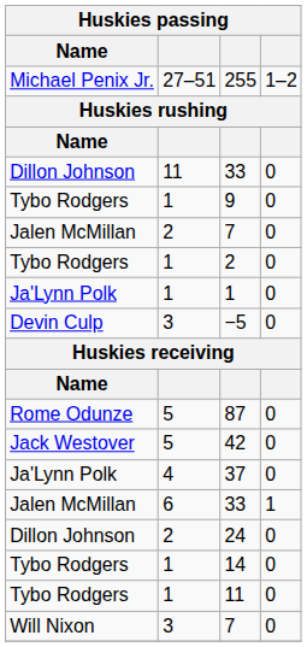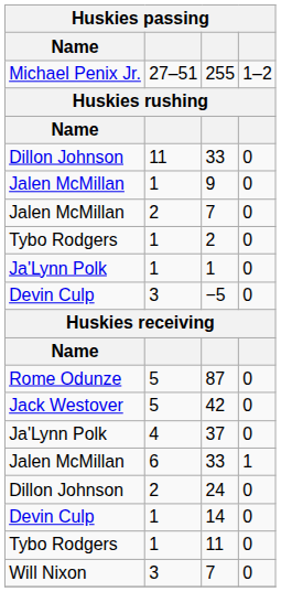9 | Name: Tybo Rodgers -> Jalen McMillan
14 | Name: Tybo Rodgers -> Devin Culp
